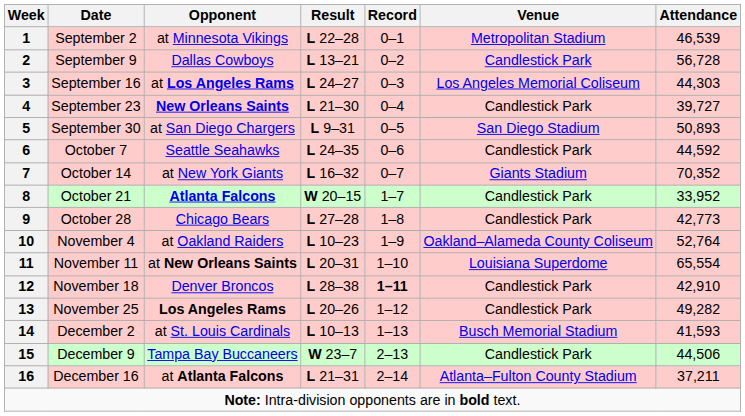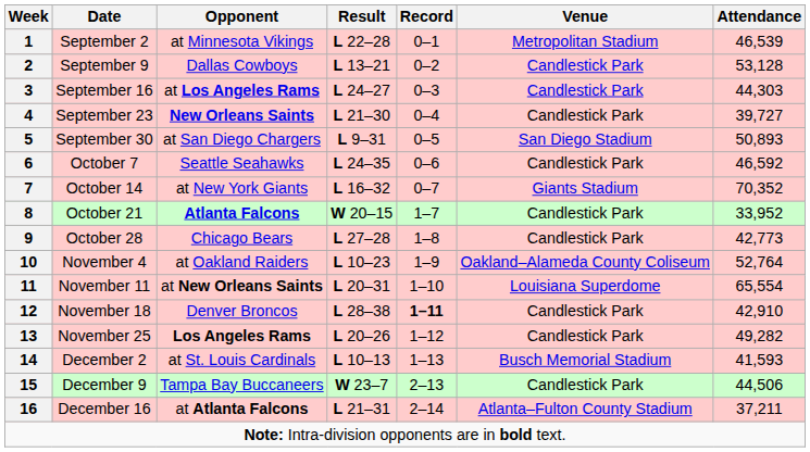2 | Attendance: 56,728 -> 53,128
3 | Venue: Los Angeles Memorial Coliseum -> Candlestick Park
6 | Attendance: 44,592 -> 46,592
